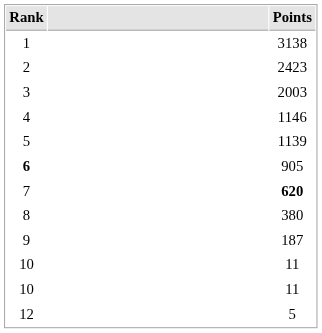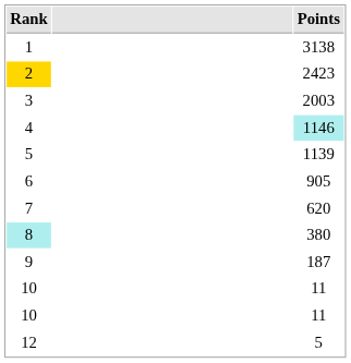2 | Rank: no background -> gold background
4 | Points: no background -> paleturquoise background
6 | Rank: bold -> normal
7 | Points: bold -> normal
8 | Rank: no background -> paleturquoise background
